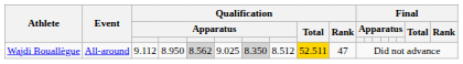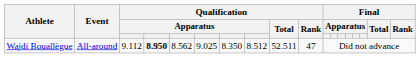row 4 | column 4: normal -> bold
row 4 | column 5: lightgrey background -> no background
row 4 | column 7: lightgrey background -> no background
row 4 | Qualification / Total: gold background -> no background
